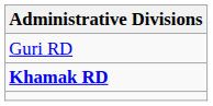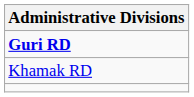Guri RD | Administrative Divisions: normal -> bold
Khamak RD | Administrative Divisions: bold -> normal
